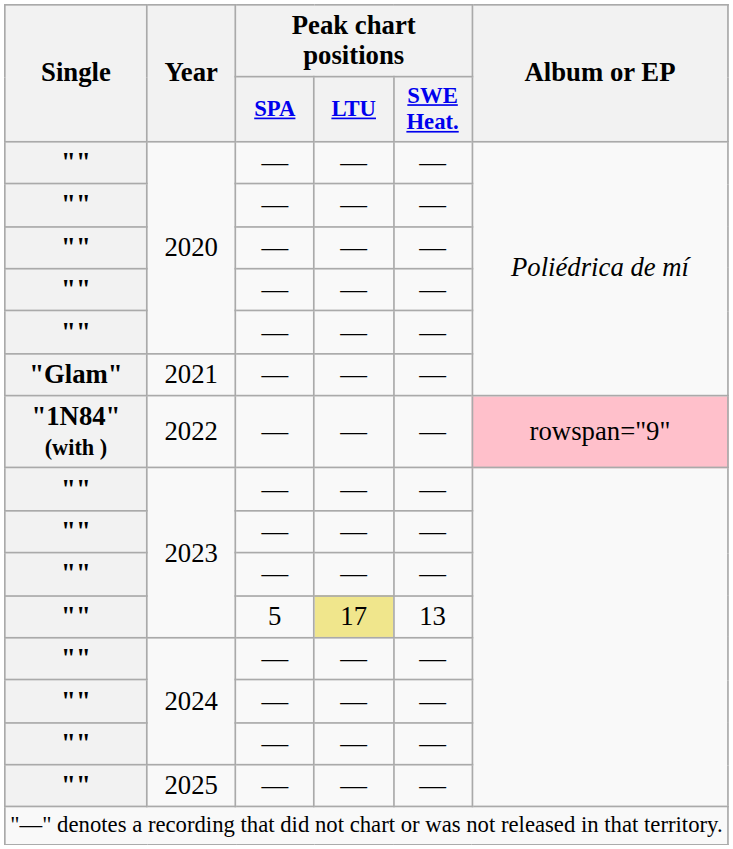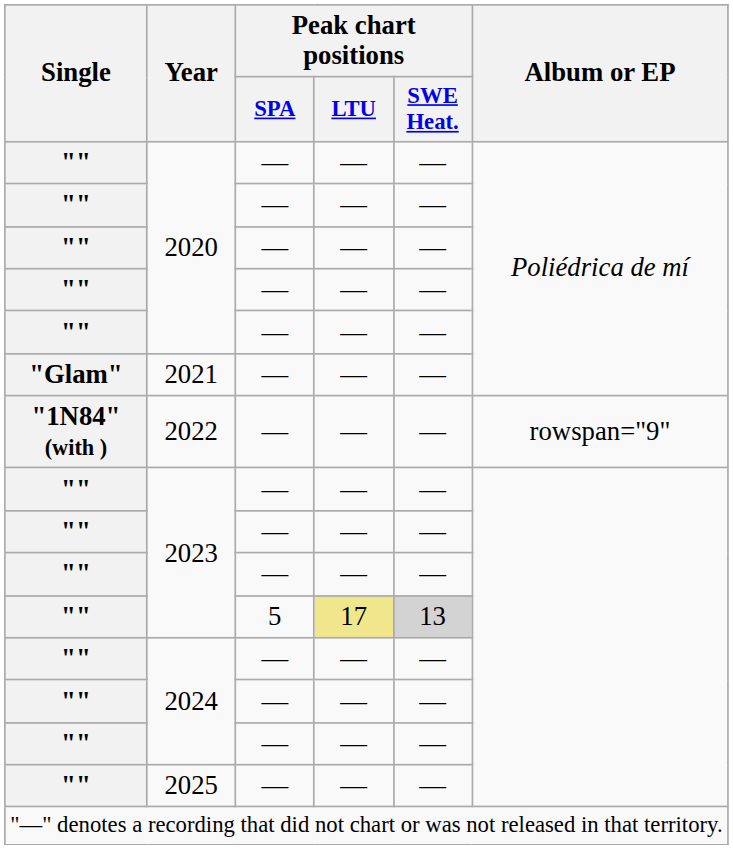2022 | Album or EP: pink background -> no background
2023 / 5 | Peak chart positions / SWE Heat.: no background -> lightgrey background
